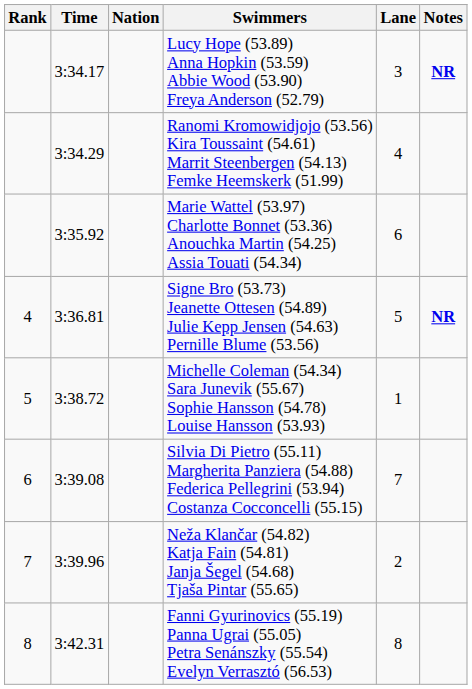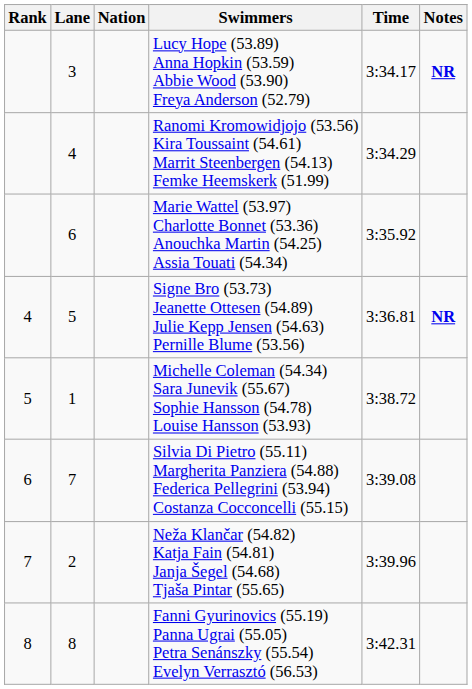columns swapped: Lane <-> Time
